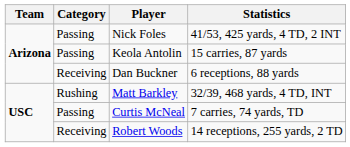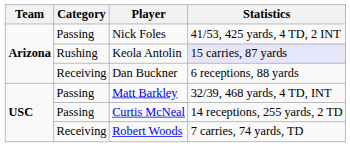Keola Antolin | Category: Passing -> Rushing
Keola Antolin | Statistics: no background -> lavender background
Matt Barkley | Category: Rushing -> Passing
Curtis McNeal | Statistics: 7 carries, 74 yards, TD -> 14 receptions, 255 yards, 2 TD
Robert Woods | Statistics: 14 receptions, 255 yards, 2 TD -> 7 carries, 74 yards, TD
